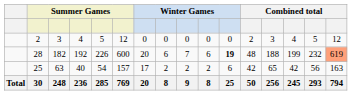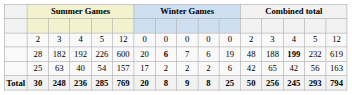28 | column 8: normal -> bold
28 | column 11: bold -> normal
28 | column 14: normal -> bold
28 | column 16: lightsalmon background -> no background
